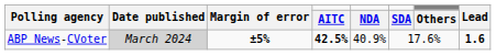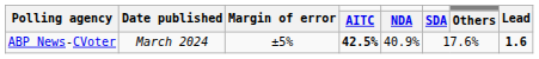ABP News-CVoter | Date published: lightgrey background -> no background
ABP News-CVoter | Margin of error: bold -> normal
